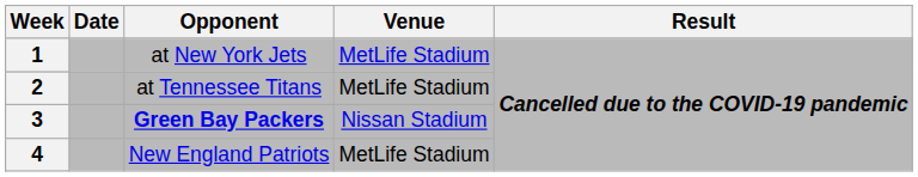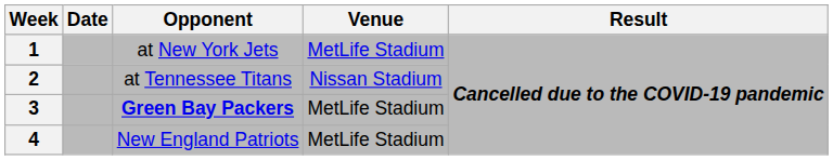2 | Venue: MetLife Stadium -> Nissan Stadium
3 | Venue: Nissan Stadium -> MetLife Stadium
